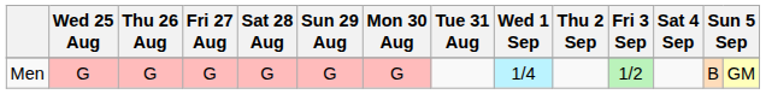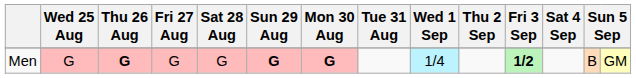Men | Thu 26 Aug: normal -> bold
Men | Sun 29 Aug: normal -> bold
Men | Mon 30 Aug: normal -> bold
Men | Fri 3 Sep: normal -> bold
